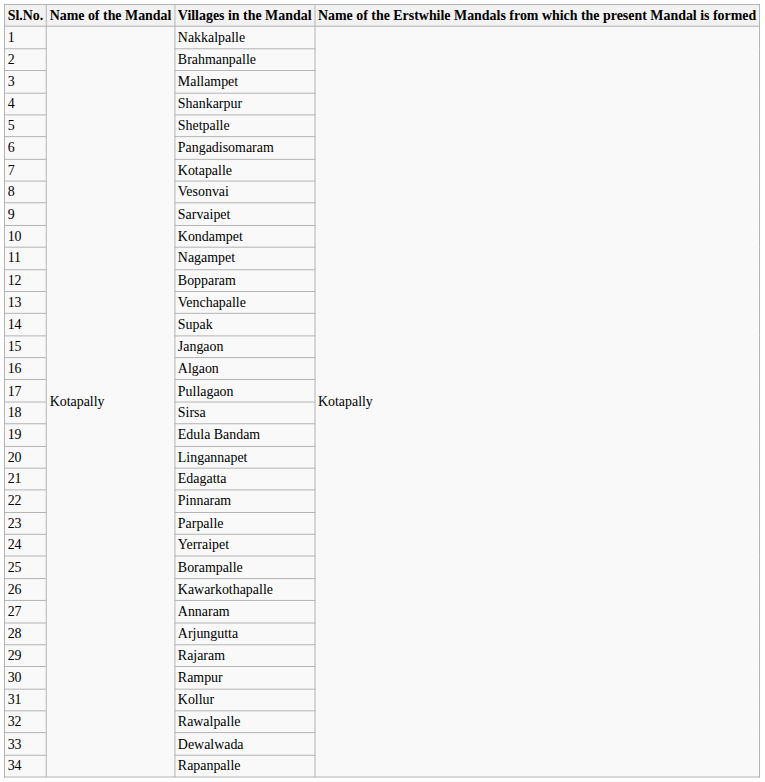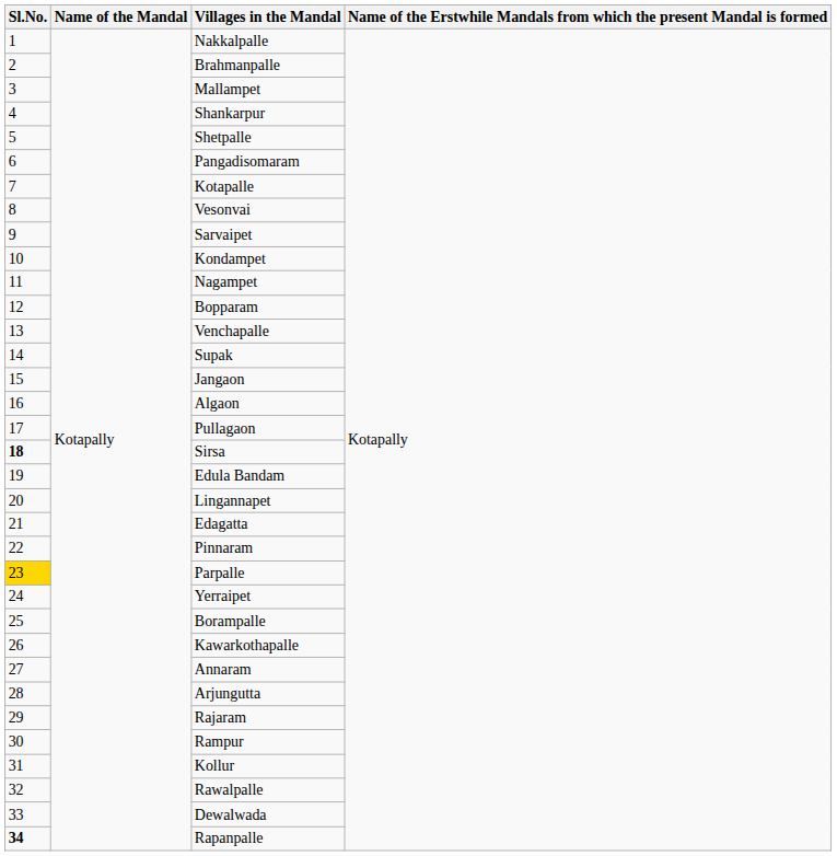Sirsa | Sl.No.: normal -> bold
Parpalle | Sl.No.: no background -> gold background
Rapanpalle | Sl.No.: normal -> bold
